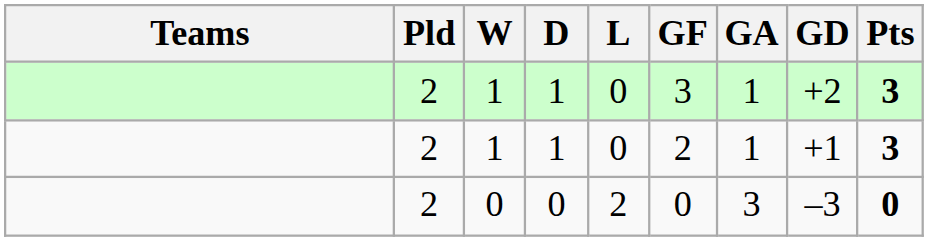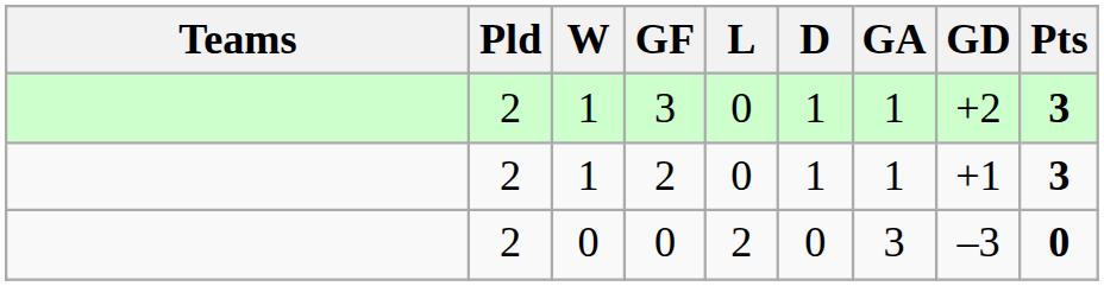columns swapped: D <-> GF
